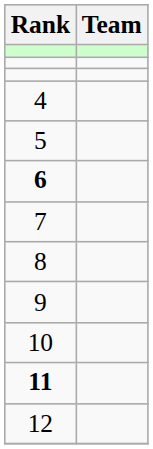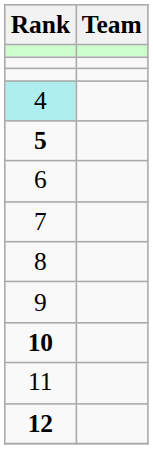row 5 | Rank: no background -> paleturquoise background
row 6 | Rank: normal -> bold
row 7 | Rank: bold -> normal
row 11 | Rank: normal -> bold
row 12 | Rank: bold -> normal
row 13 | Rank: normal -> bold
